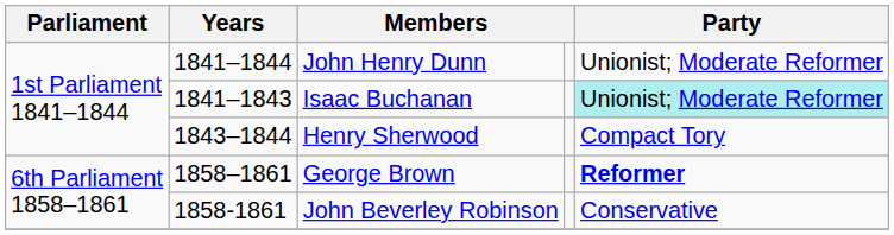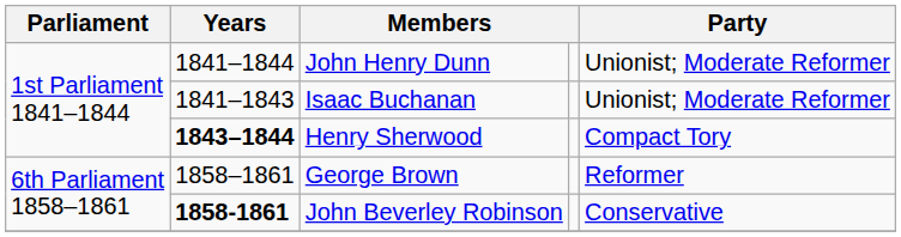Isaac Buchanan | Party: paleturquoise background -> no background
Henry Sherwood | Years: normal -> bold
George Brown | Party: bold -> normal
John Beverley Robinson | Years: normal -> bold
